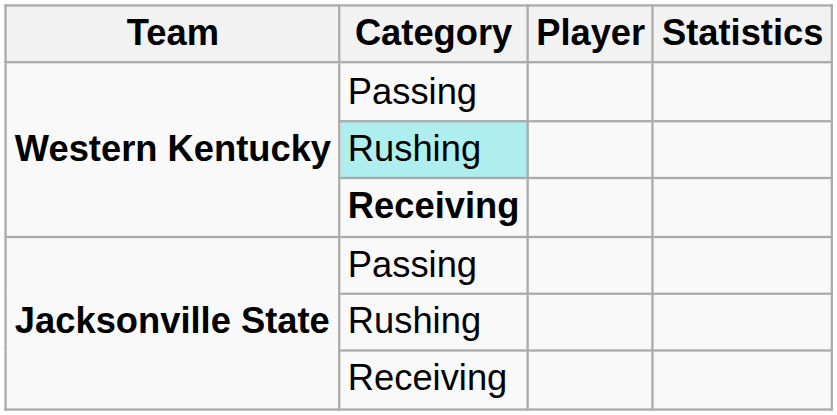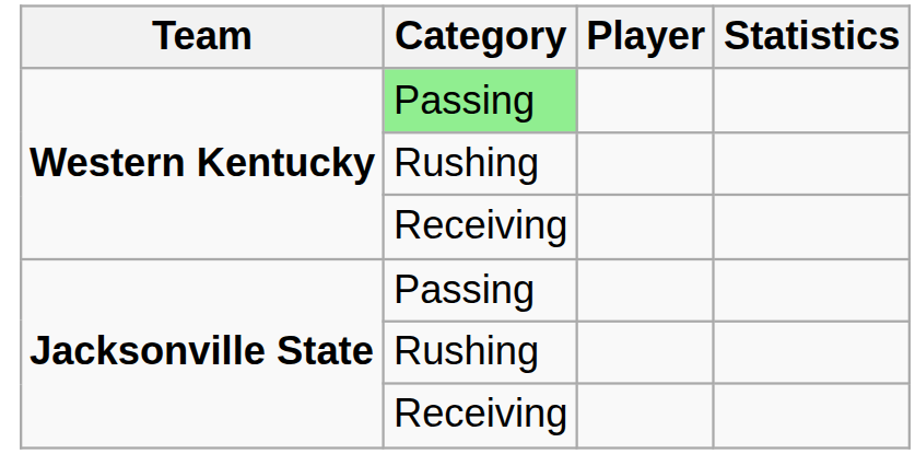Western Kentucky / Passing | Category: no background -> lightgreen background
Western Kentucky / Rushing | Category: paleturquoise background -> no background
Western Kentucky / Receiving | Category: bold -> normal
